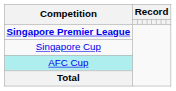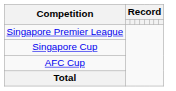Singapore Premier League | Competition: bold -> normal
AFC Cup | Competition: paleturquoise background -> no background
